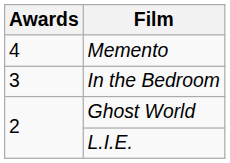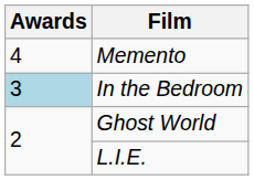In the Bedroom | Awards: no background -> lightblue background
